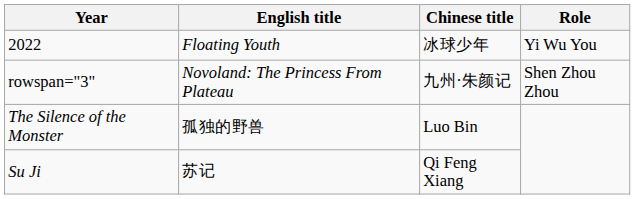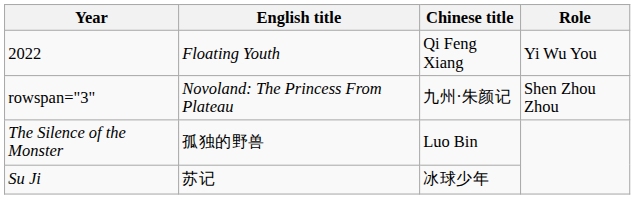2022 | Chinese title: 冰球少年 -> Qi Feng Xiang
Su Ji | Chinese title: Qi Feng Xiang -> 冰球少年
